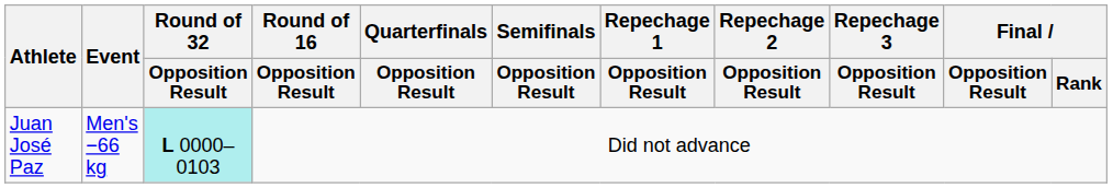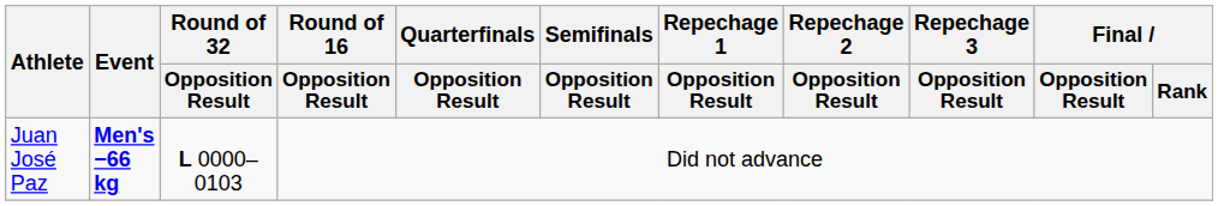Juan José Paz | Event: normal -> bold
Juan José Paz | Round of 32 / Opposition Result: paleturquoise background -> no background
